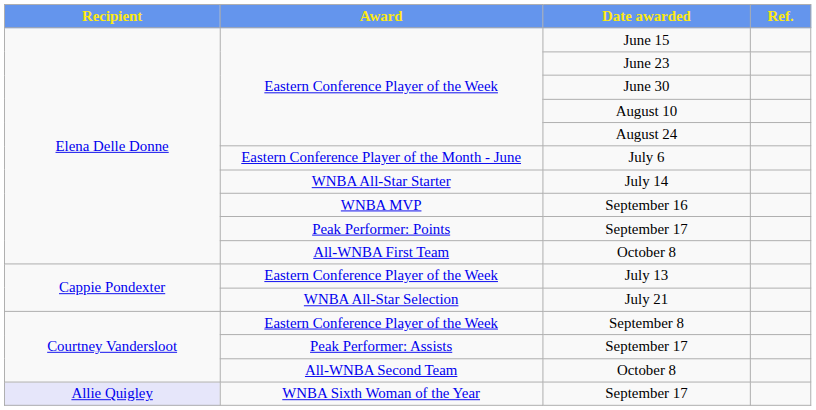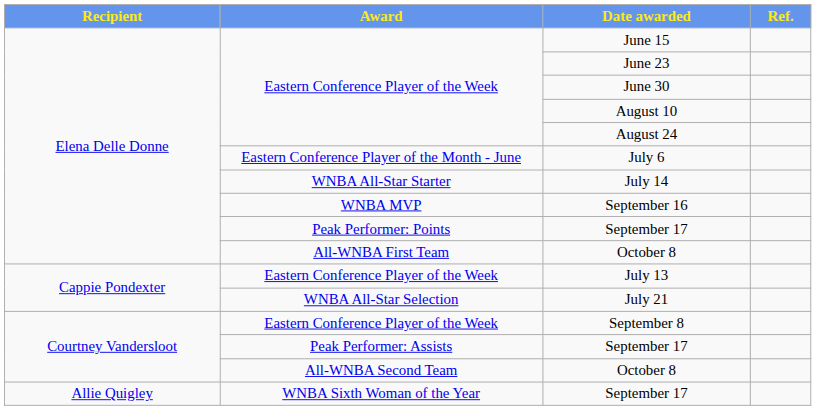WNBA Sixth Woman of the Year / September 17 | Recipient: lavender background -> no background
